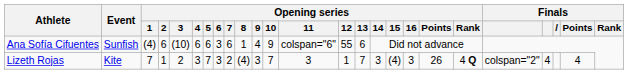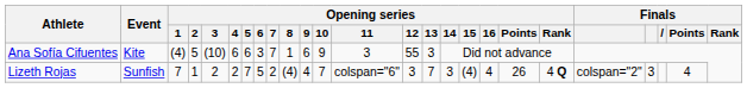Ana Sofía Cifuentes | Event: Sunfish -> Kite
Ana Sofía Cifuentes | Opening series / 2: 6 -> 5
Ana Sofía Cifuentes | Opening series / 7: 6 -> 7
Ana Sofía Cifuentes | Opening series / 9: 4 -> 6
Ana Sofía Cifuentes | Opening series / 11: colspan="6" -> 3
Ana Sofía Cifuentes | Opening series / 13: 6 -> 3
Lizeth Rojas | Event: Kite -> Sunfish
Lizeth Rojas | Opening series / 4: 3 -> 2
Lizeth Rojas | Opening series / 6: 3 -> 5
Lizeth Rojas | Opening series / 9: 3 -> 4
Lizeth Rojas | Opening series / 11: 3 -> colspan="6"
Lizeth Rojas | Opening series / 12: 1 -> 3
Lizeth Rojas | Opening series / 16: 3 -> 4
Lizeth Rojas | column 22: 4 -> 3
